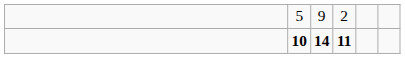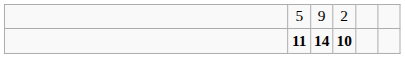row 2 | column 2: 10 -> 11
row 2 | column 4: 11 -> 10
